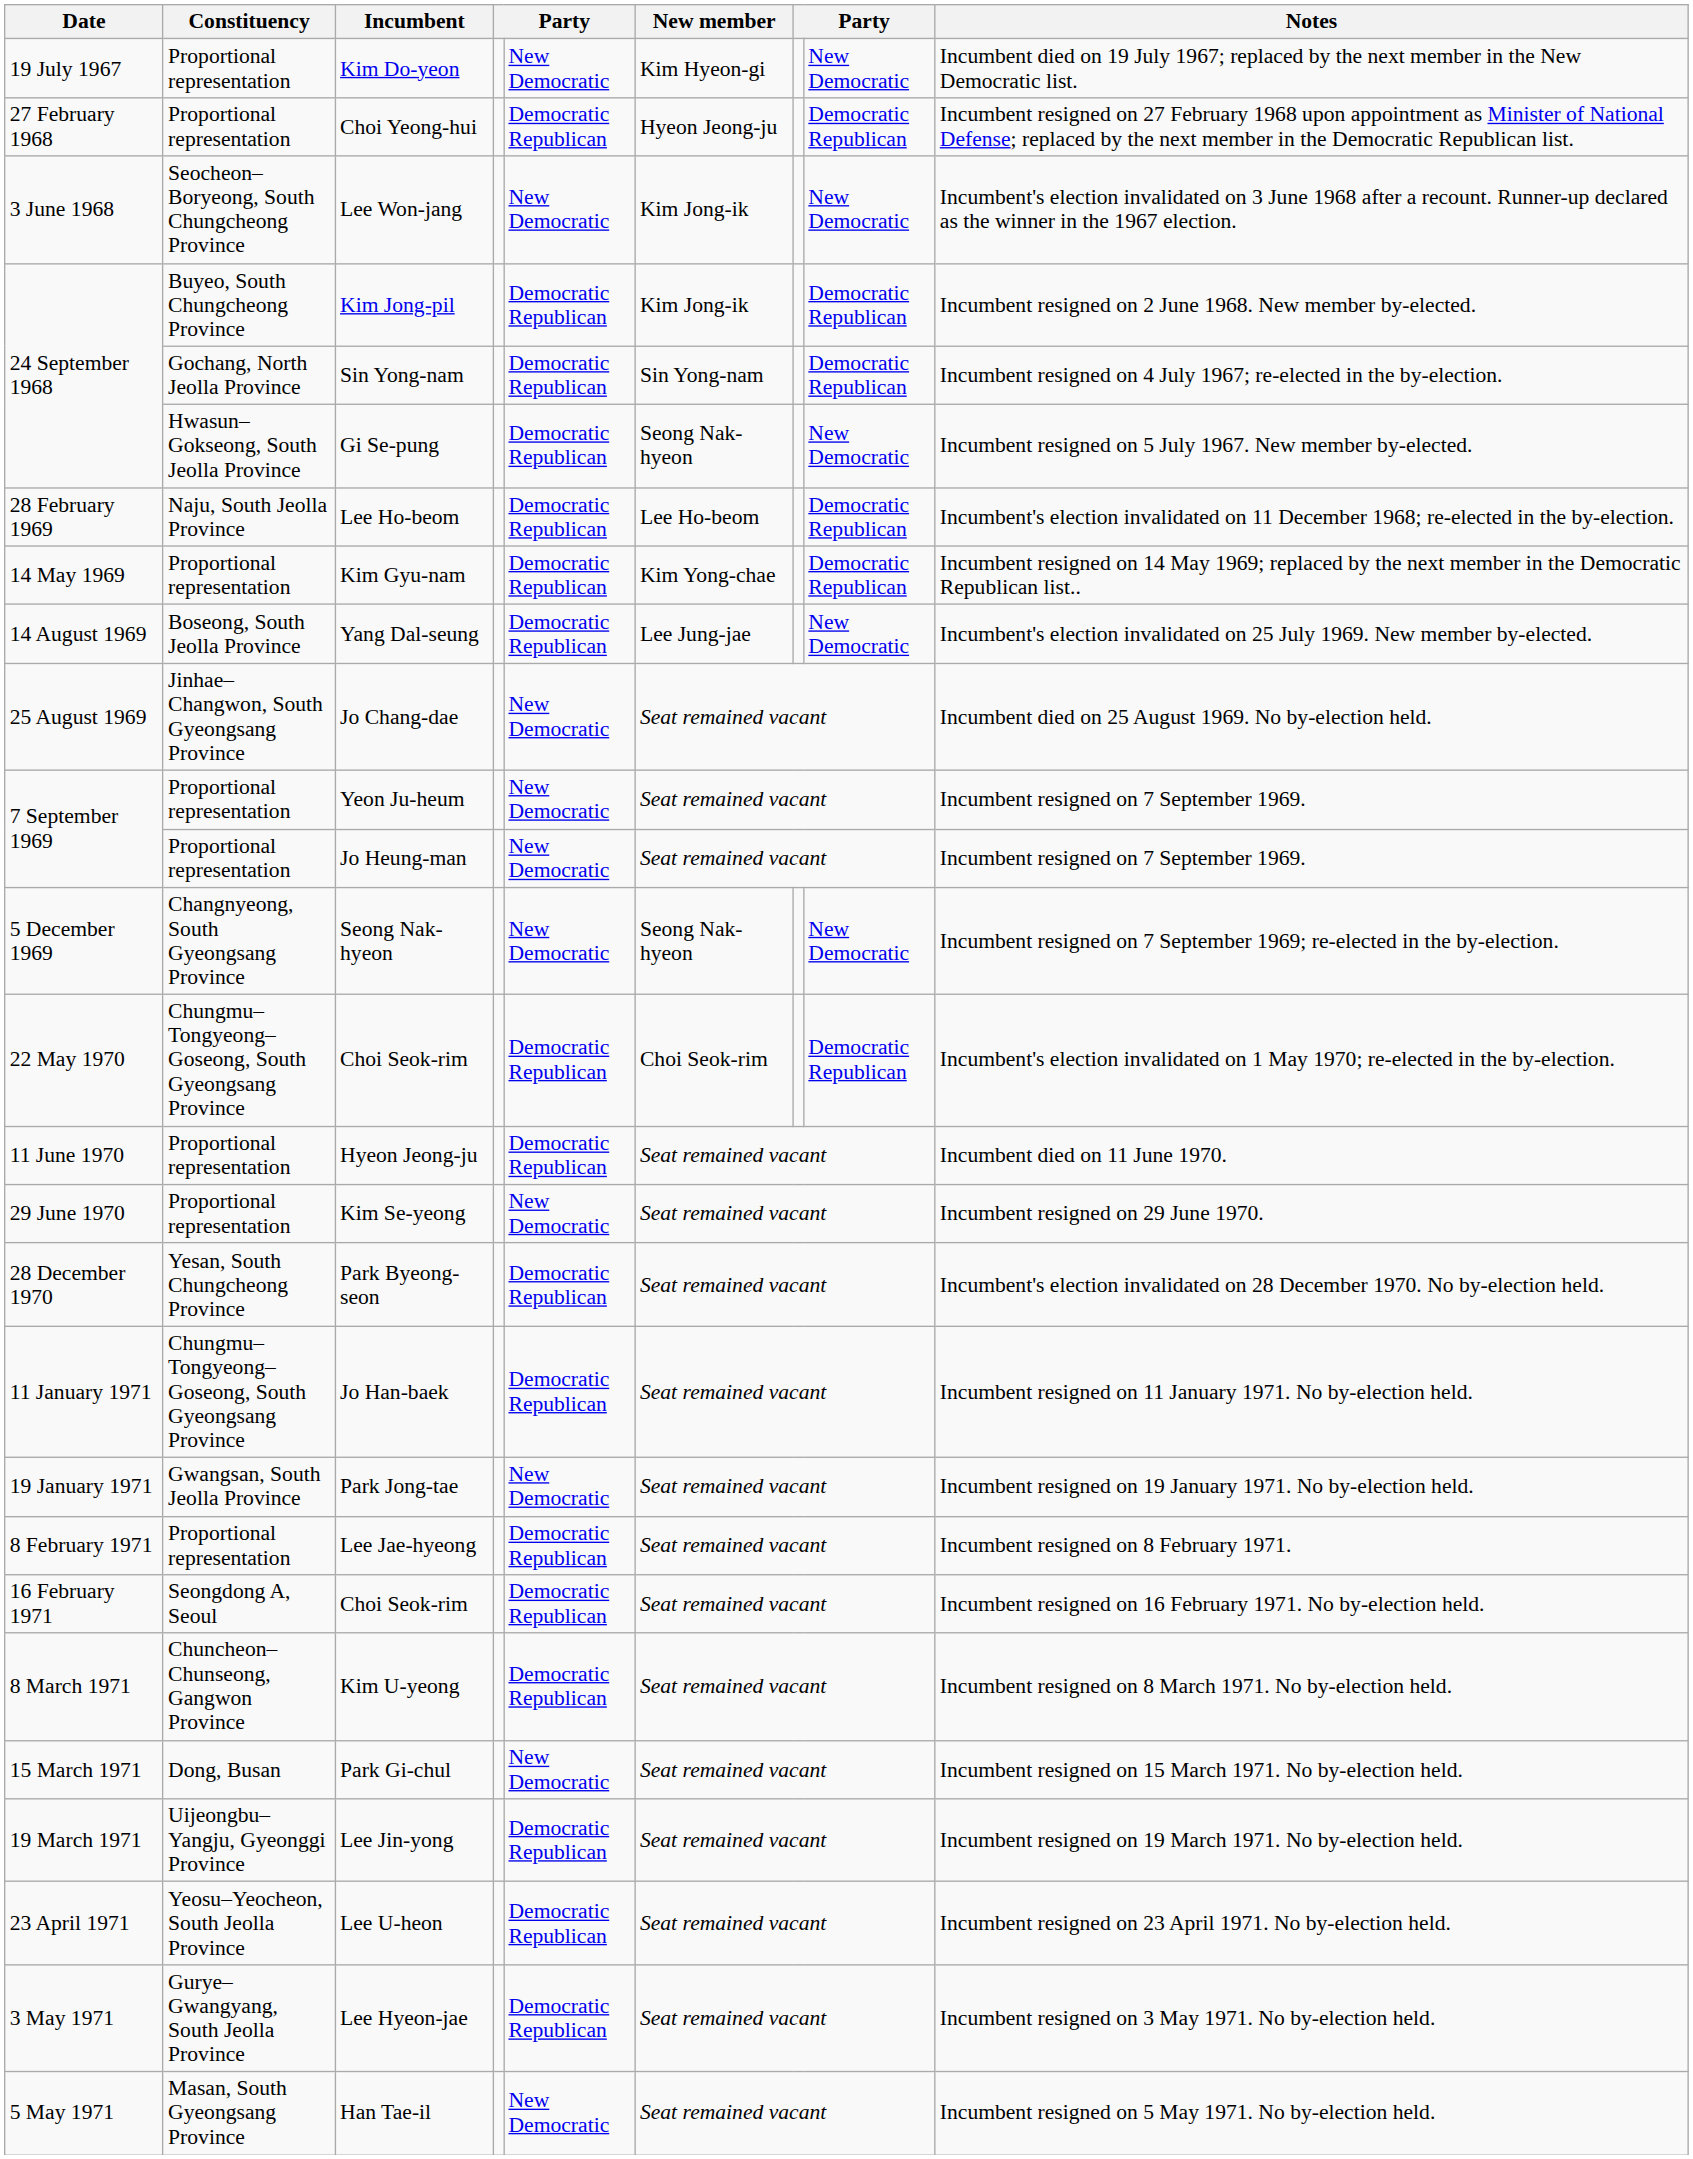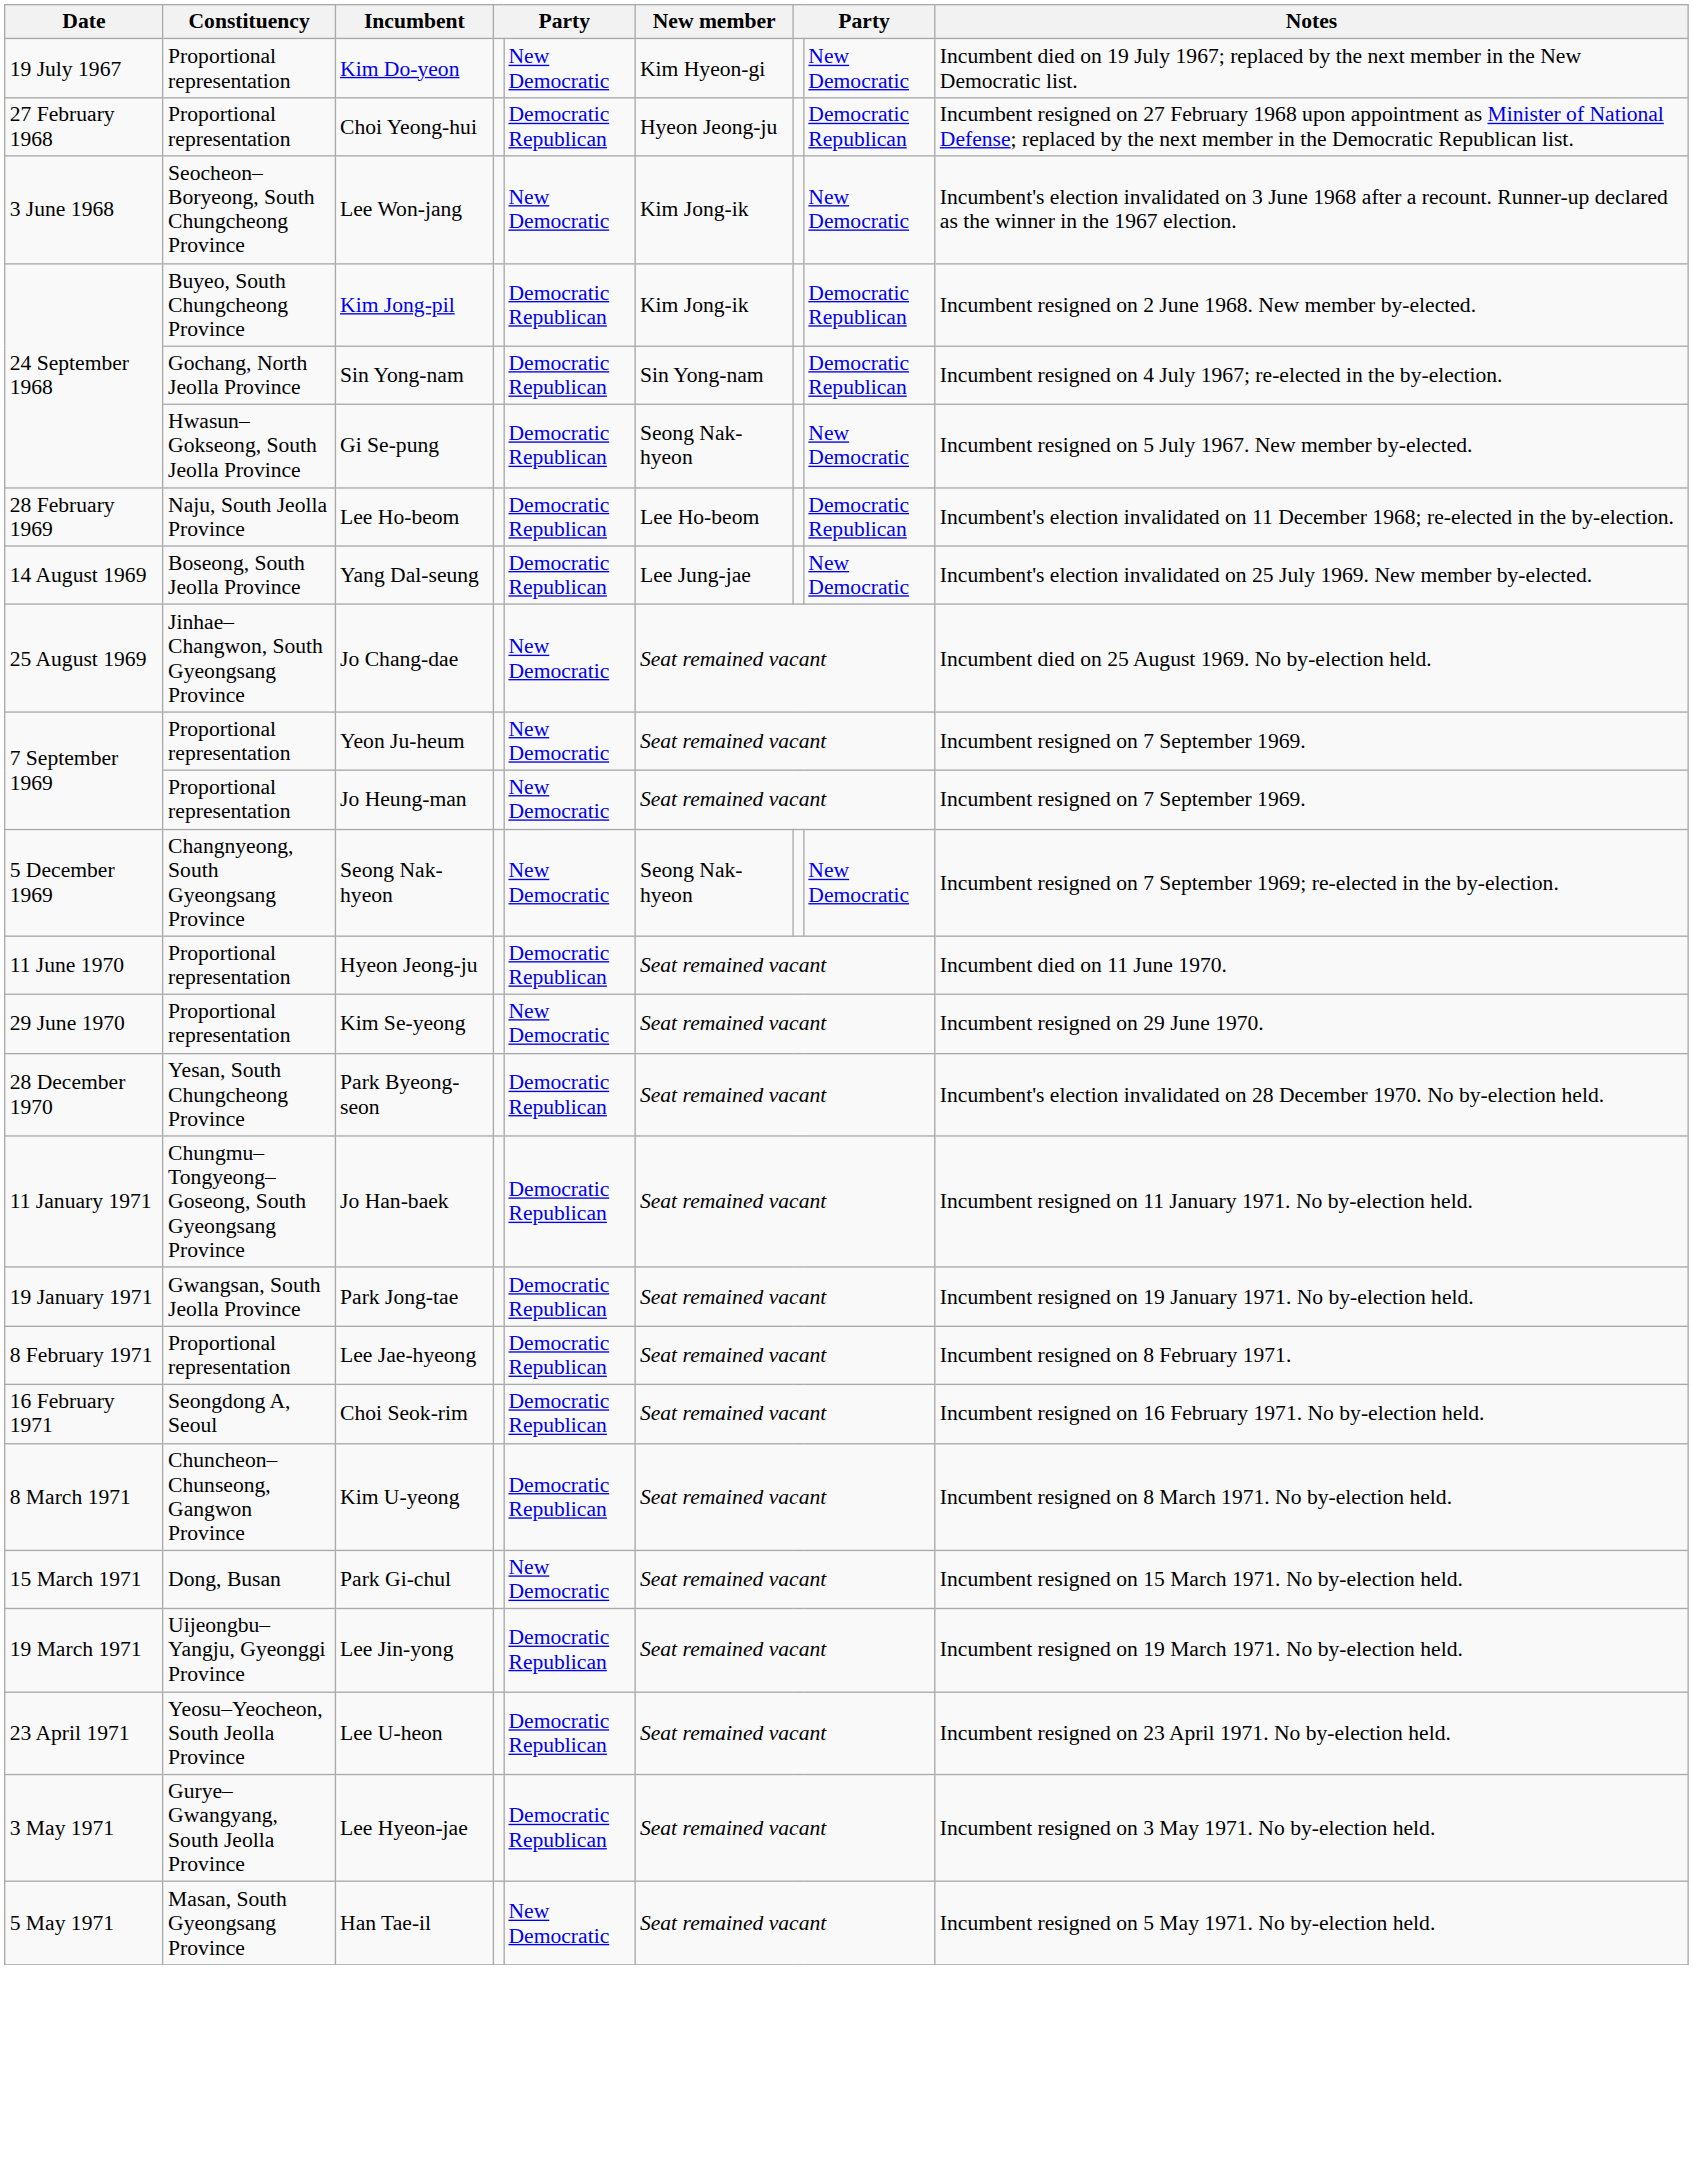- row: 14 May 1969 | Proportional representation | Kim Gyu-nam | Democratic Republican | Kim Yong-chae | Democratic Republican | Incumbent resigned on 14 May 1969; replaced by the next member in the Democratic Republican list..
- row: 22 May 1970 | Chungmu–Tongyeong–Goseong, South Gyeongsang Province | Choi Seok-rim | Democratic Republican | Choi Seok-rim | Democratic Republican | Incumbent's election invalidated on 1 May 1970; re-elected in the by-election.
Park Jong-tae | column 5: New Democratic -> Democratic Republican
